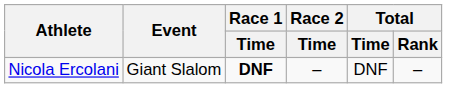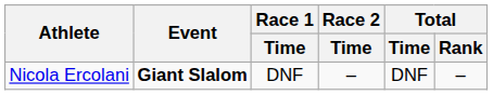Nicola Ercolani | Event: normal -> bold
Nicola Ercolani | Race 1 / Time: bold -> normal
